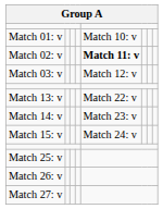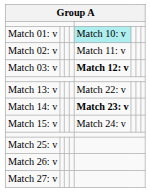Match 01: v | column 5: no background -> paleturquoise background
Match 02: v | column 5: bold -> normal
Match 03: v | column 5: normal -> bold
Match 14: v | column 5: normal -> bold
